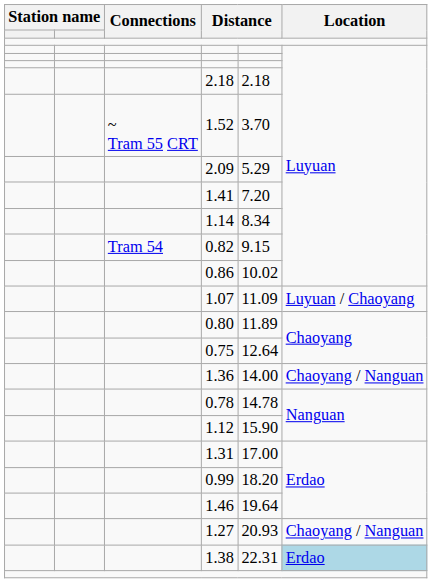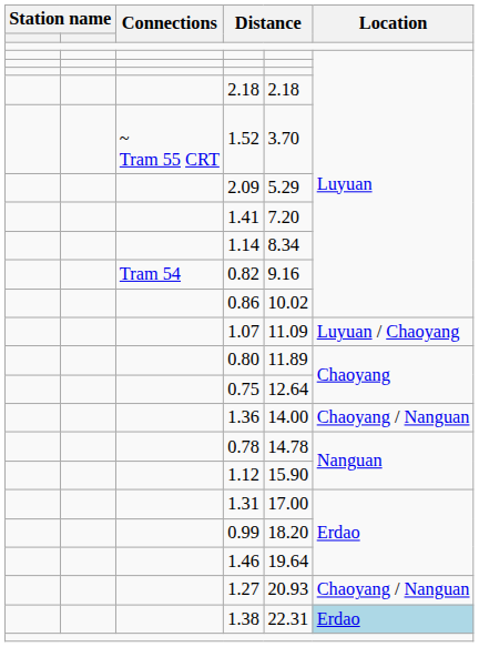0.82 | column 5: 9.15 -> 9.16
